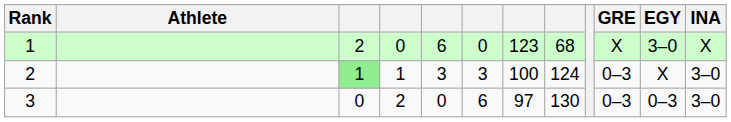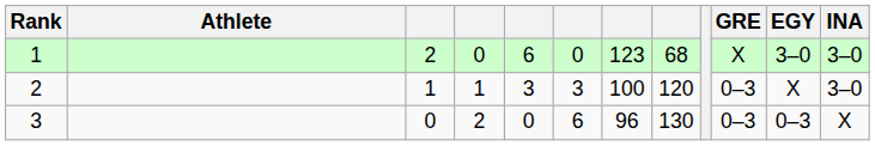row 2 | INA: X -> 3–0
row 3 | column 3: lightgreen background -> no background
row 3 | column 8: 124 -> 120
row 4 | column 7: 97 -> 96
row 4 | INA: 3–0 -> X
